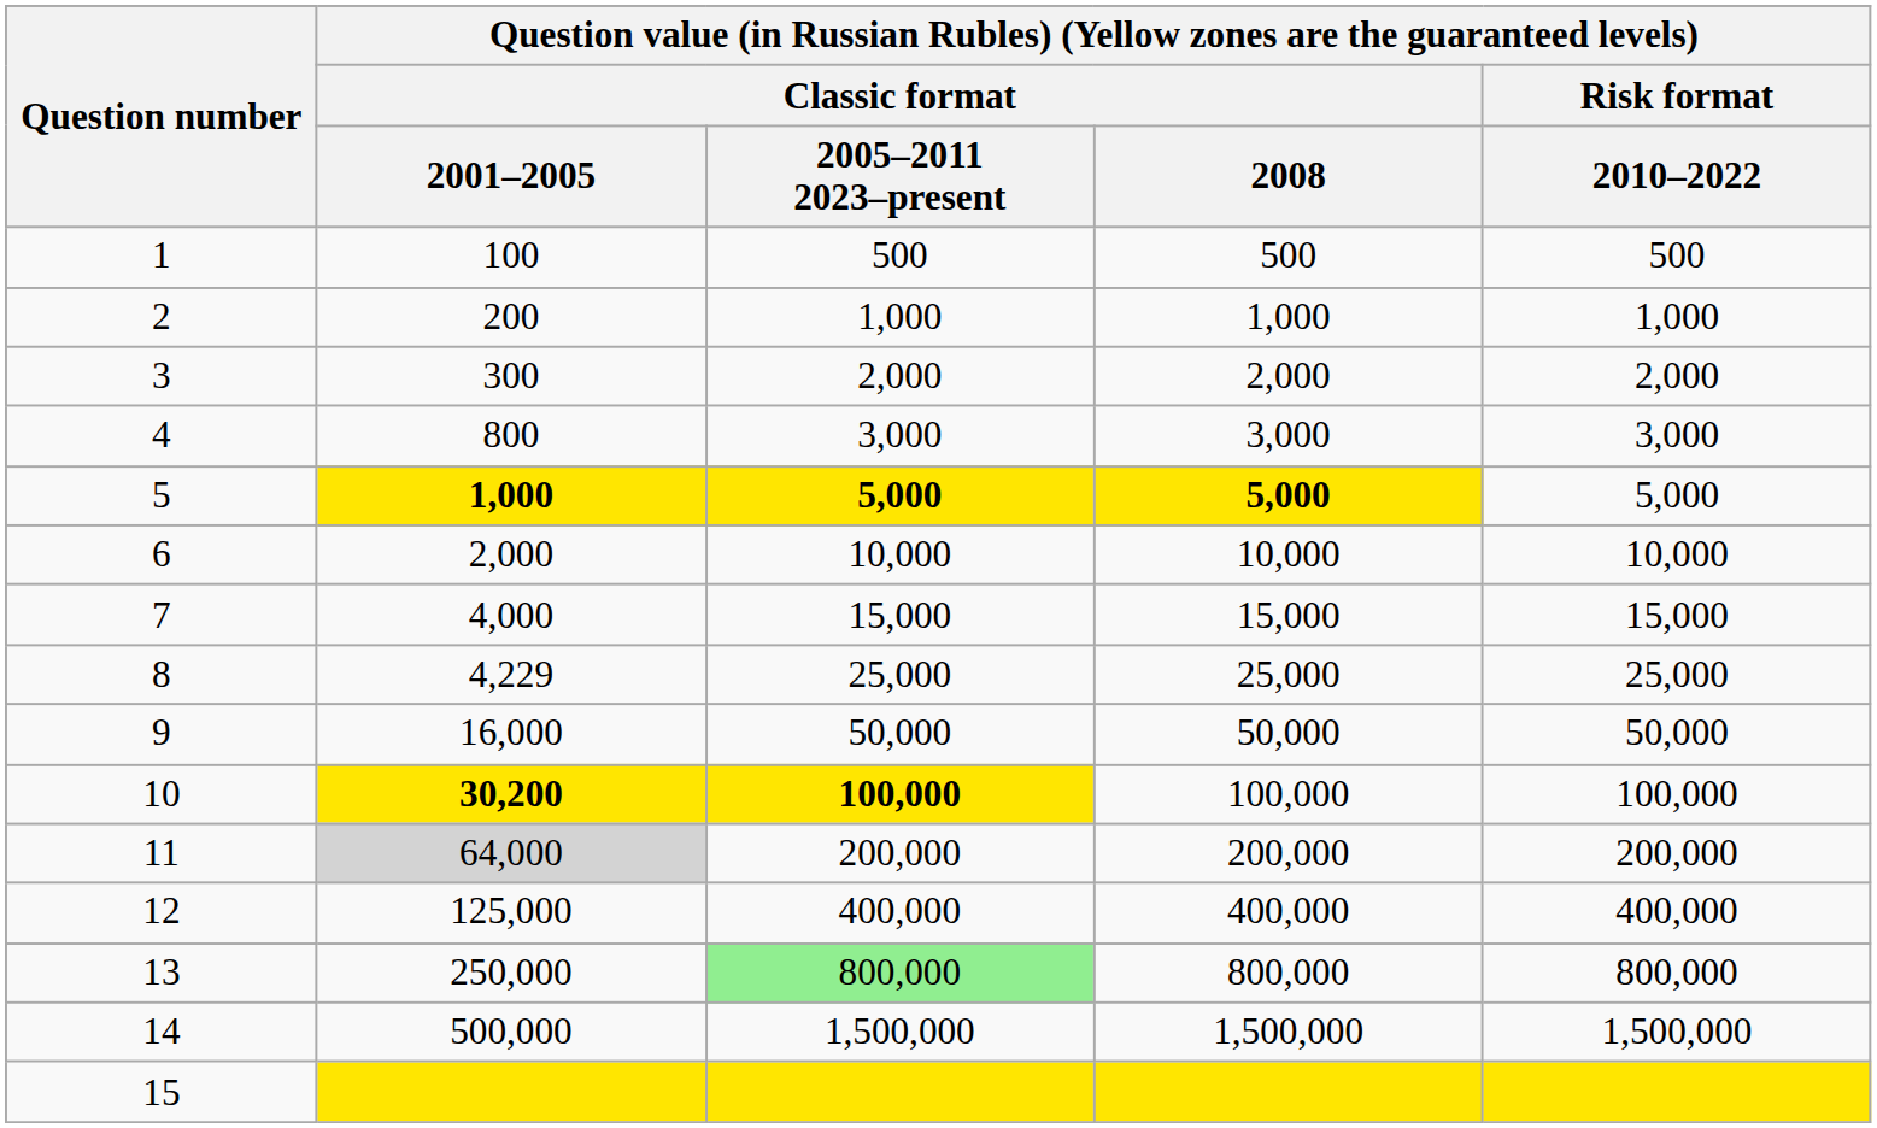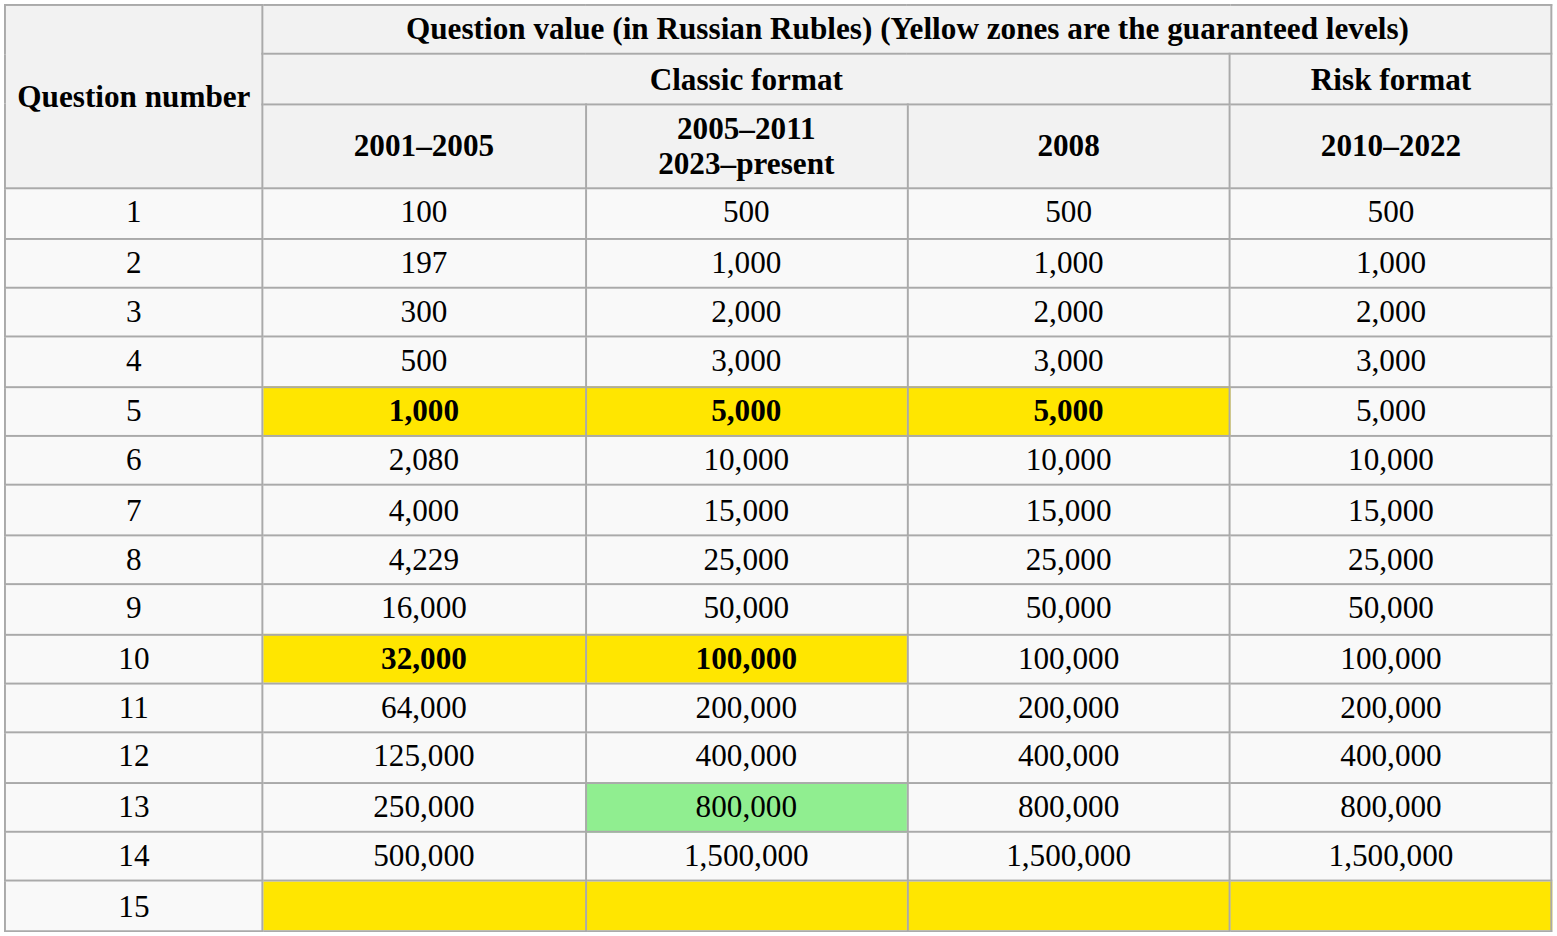2 | column 2: 200 -> 197
4 | column 2: 800 -> 500
6 | column 2: 2,000 -> 2,080
10 | column 2: 30,200 -> 32,000
11 | column 2: lightgrey background -> no background
